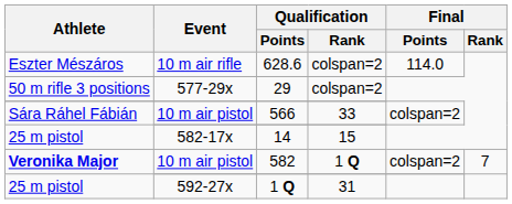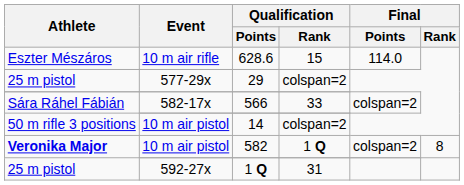628.6 | Qualification / Rank: colspan=2 -> 15
29 | Athlete: 50 m rifle 3 positions -> 25 m pistol
566 | Event: 10 m air pistol -> 582-17x
14 | Athlete: 25 m pistol -> 50 m rifle 3 positions
14 | Event: 582-17x -> 10 m air pistol
14 | Qualification / Rank: 15 -> colspan=2
582 | Final / Rank: 7 -> 8
